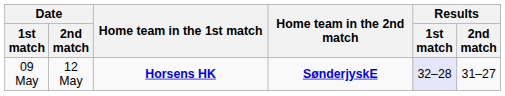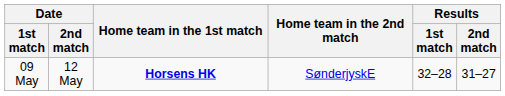09 May | Home team in the 2nd match: bold -> normal
09 May | Results / 1st match: lavender background -> no background
